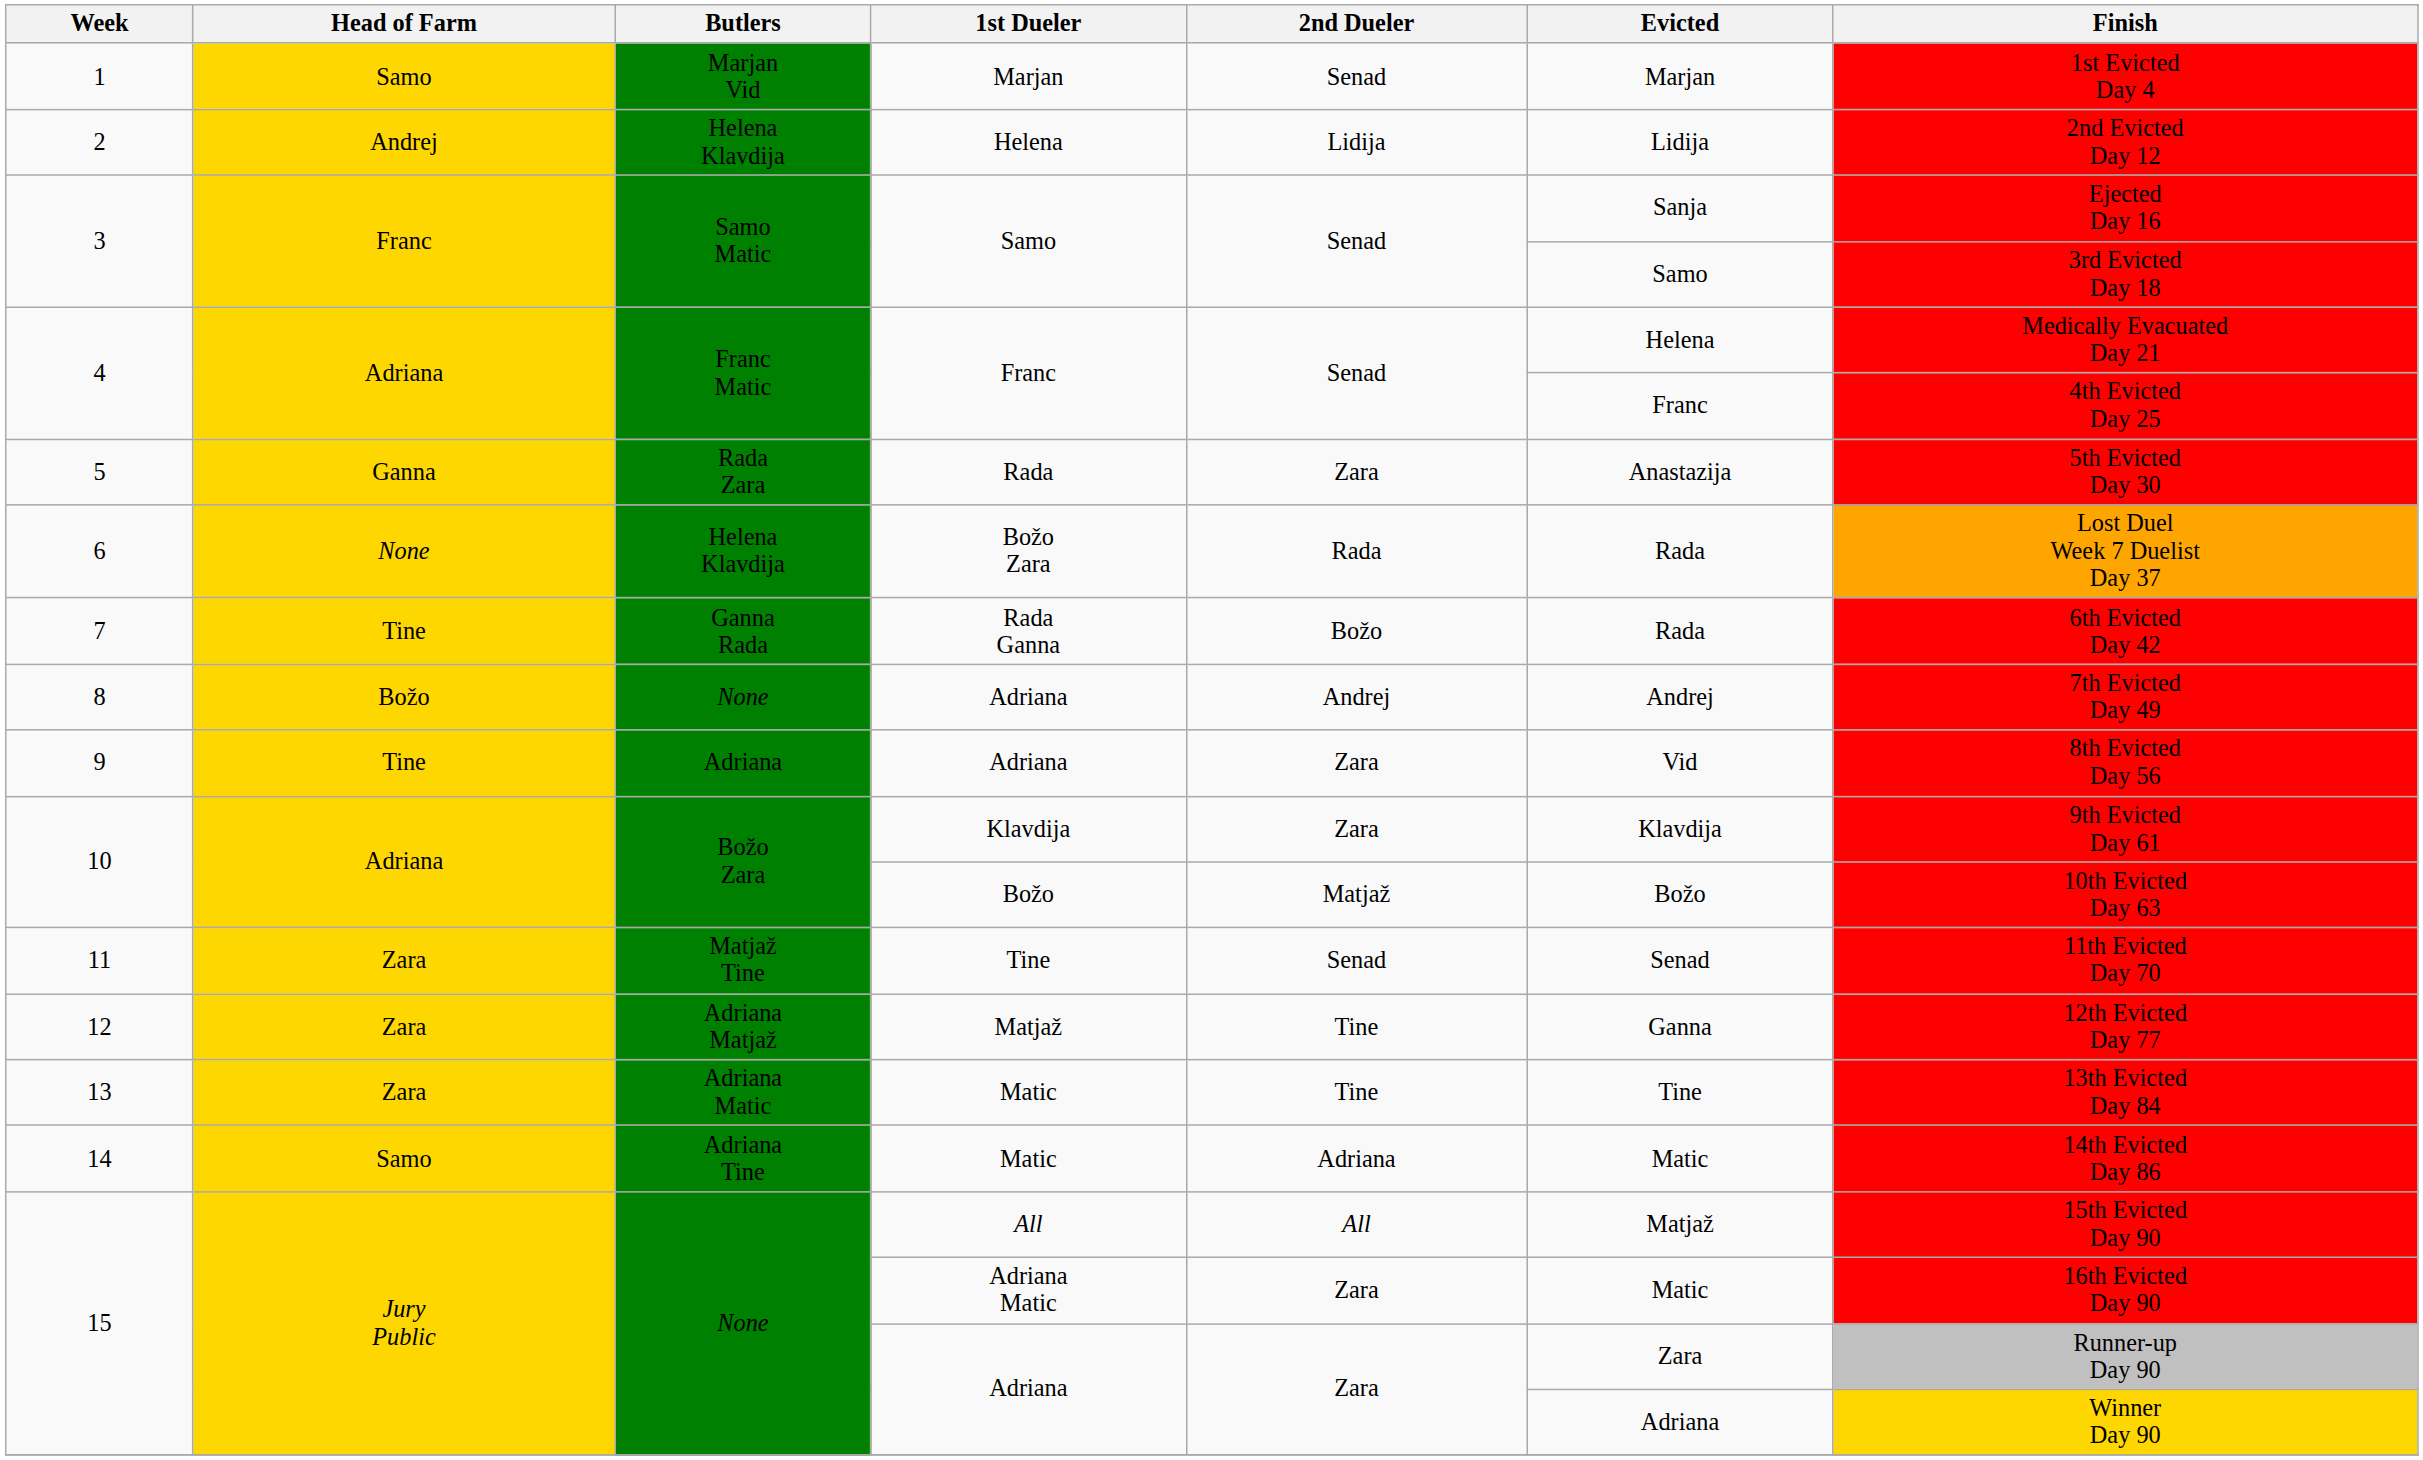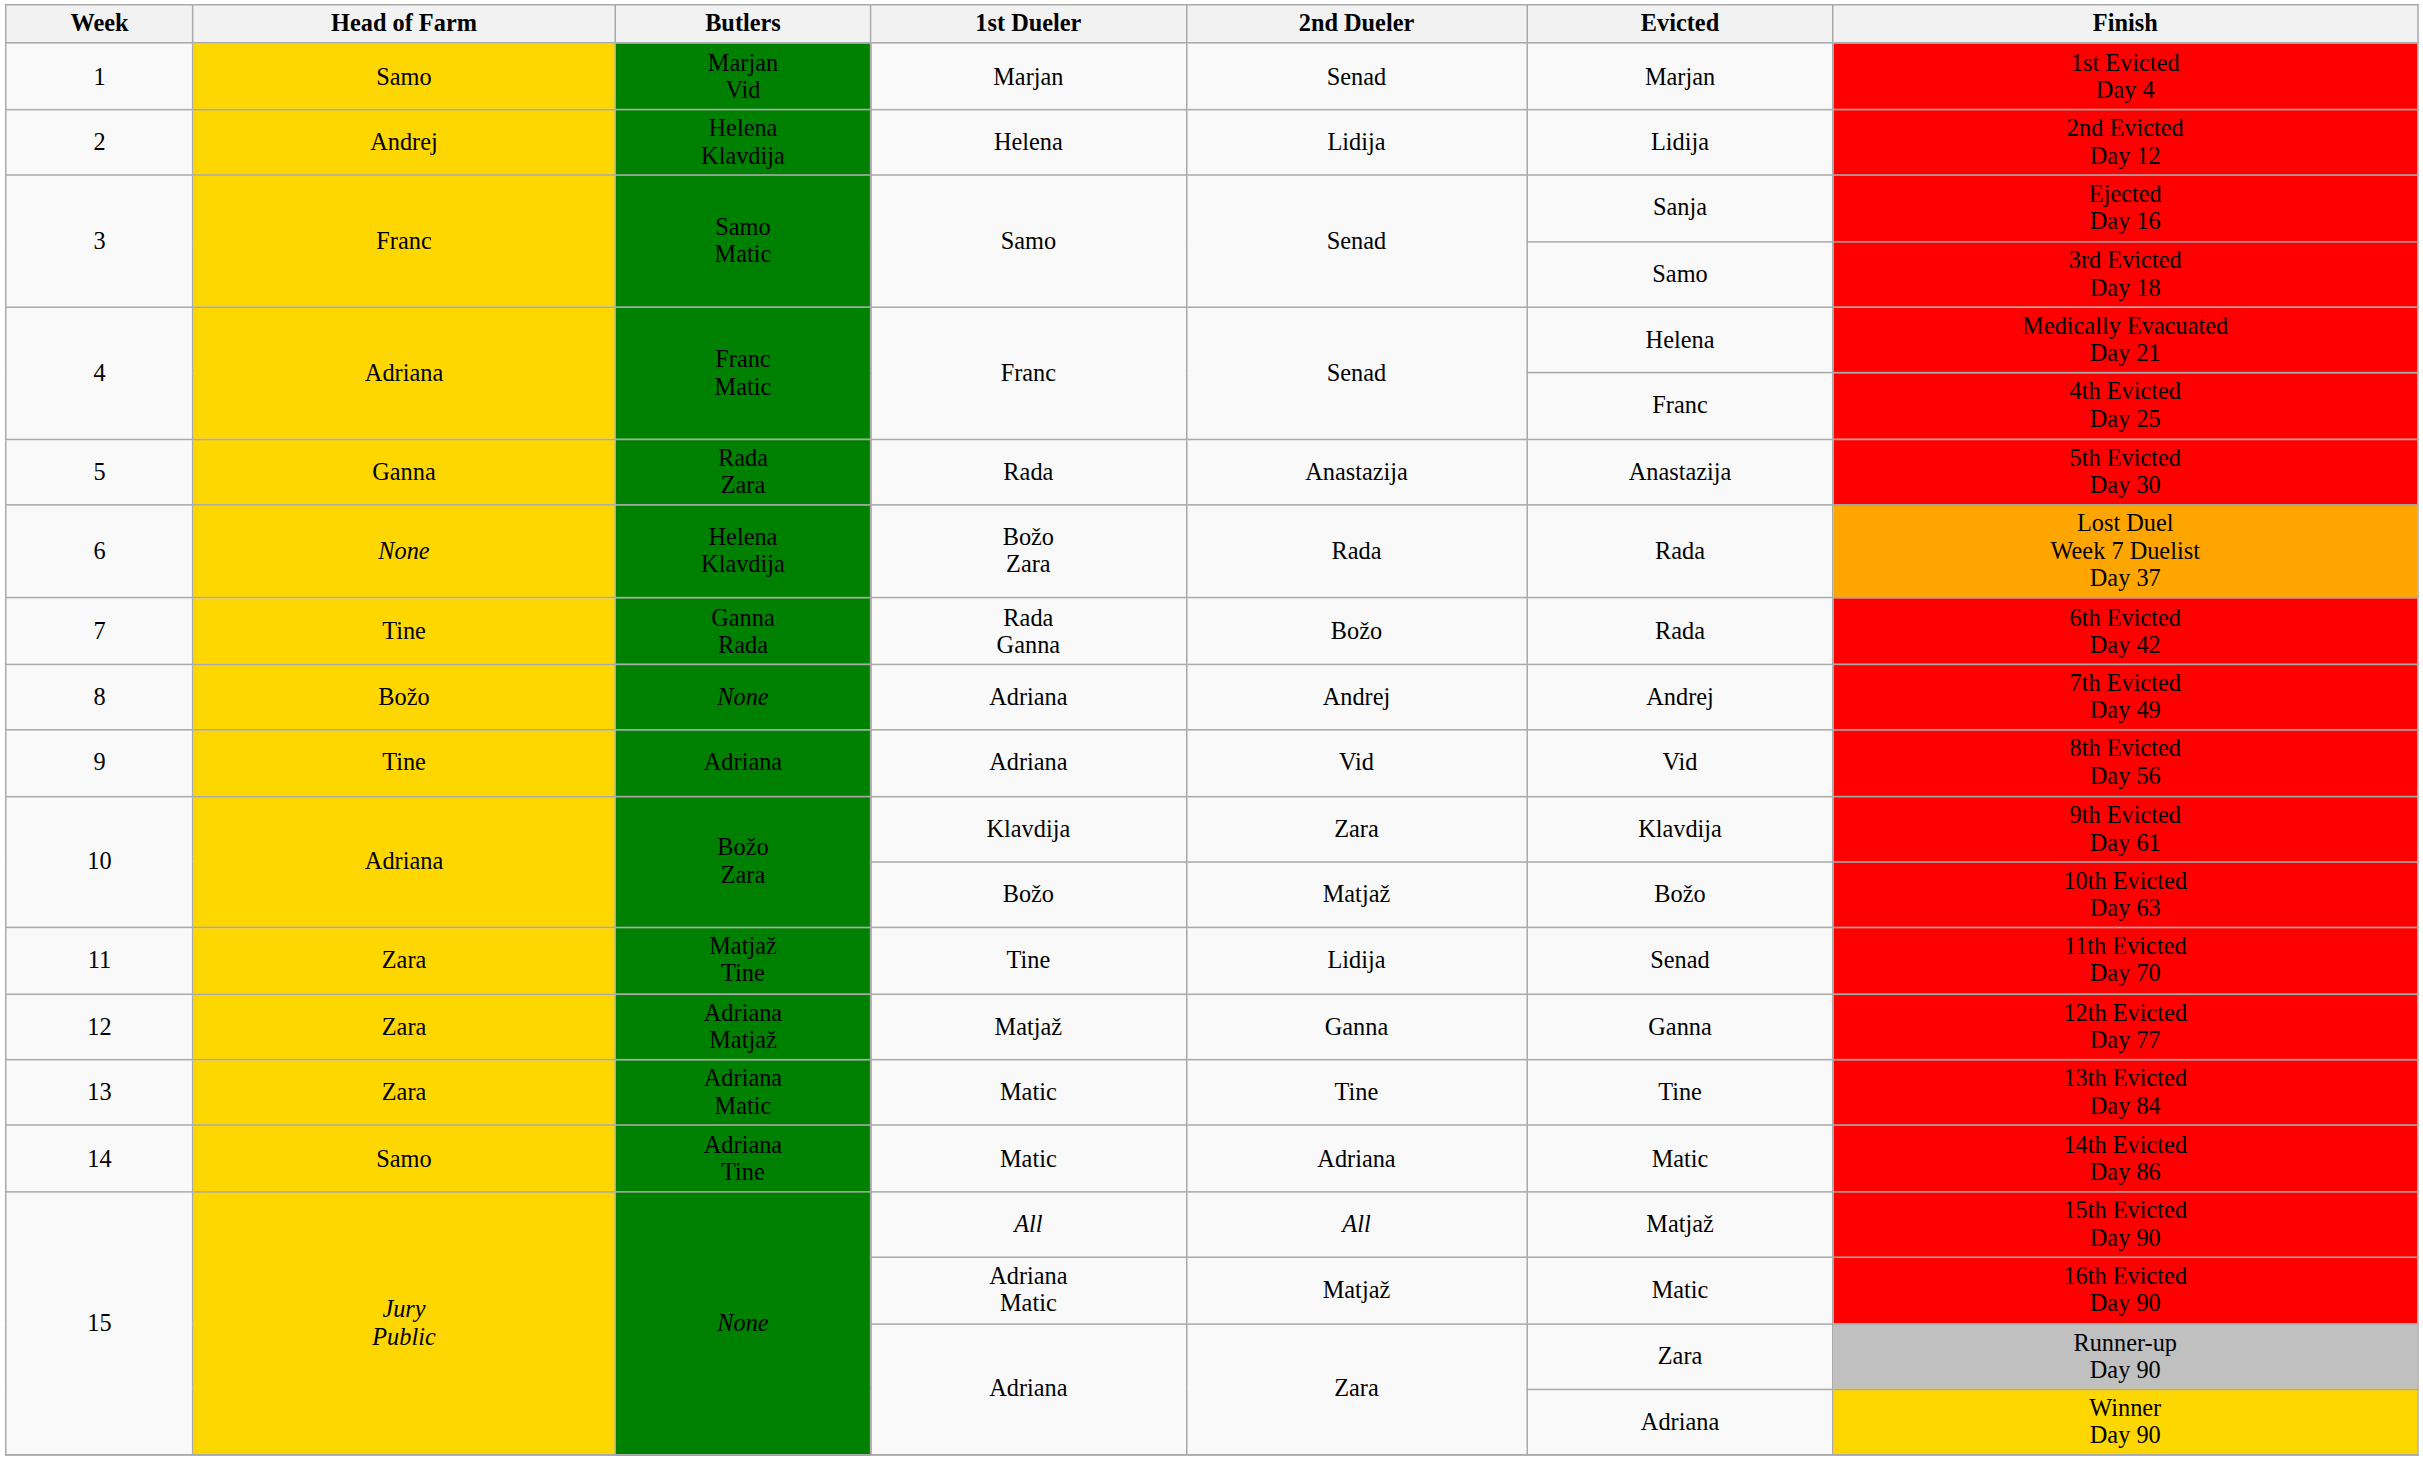5 | 2nd Dueler: Zara -> Anastazija
9 | 2nd Dueler: Zara -> Vid
11 | 2nd Dueler: Senad -> Lidija
12 | 2nd Dueler: Tine -> Ganna
15 / Adriana Matic | 2nd Dueler: Zara -> Matjaž
